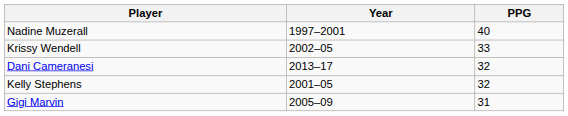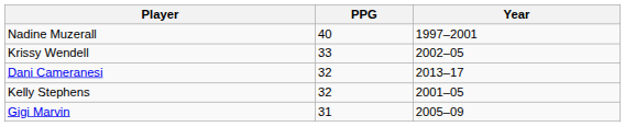columns swapped: PPG <-> Year
